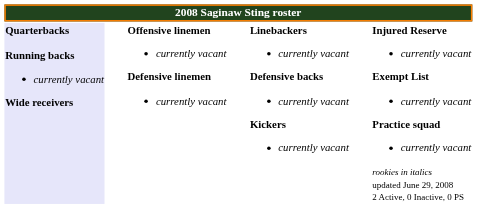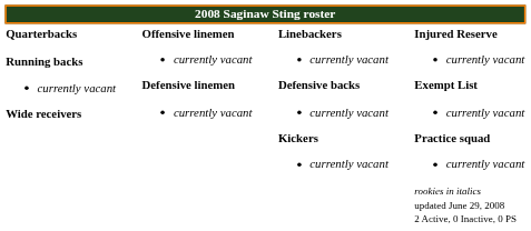Quarterbacks Running backs currently vacant Wide receivers | column 1: lavender background -> no background
